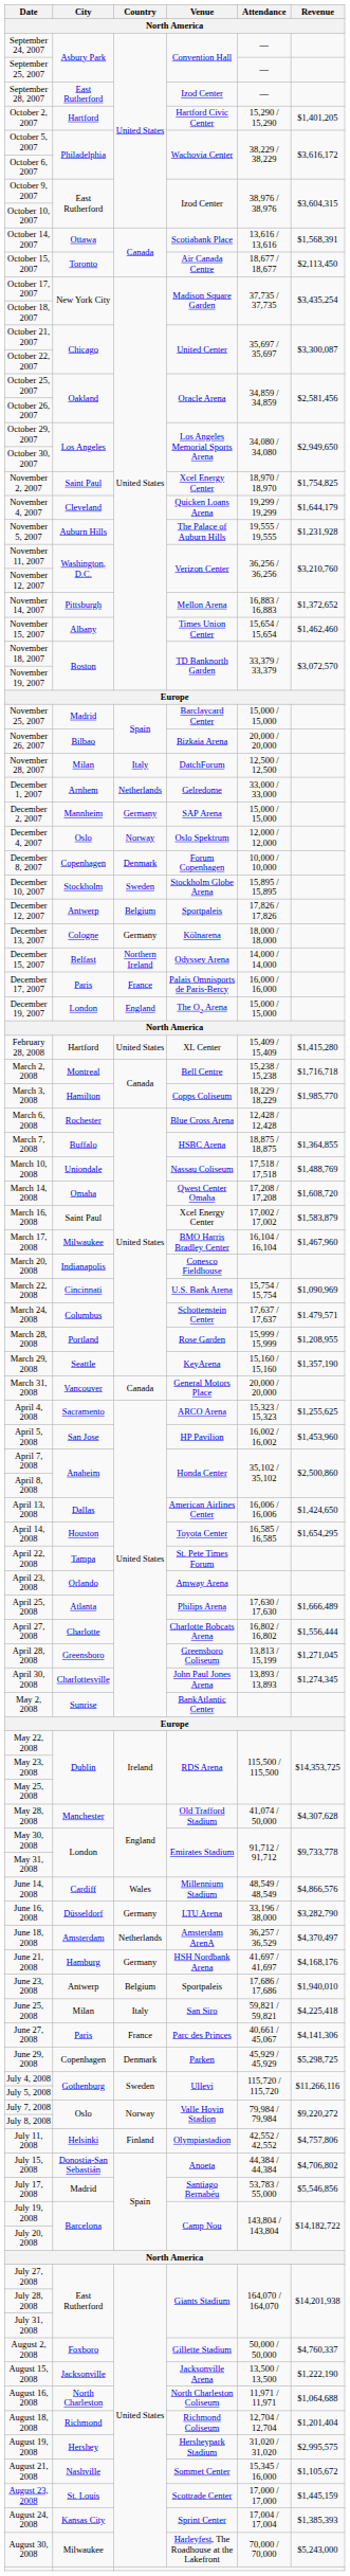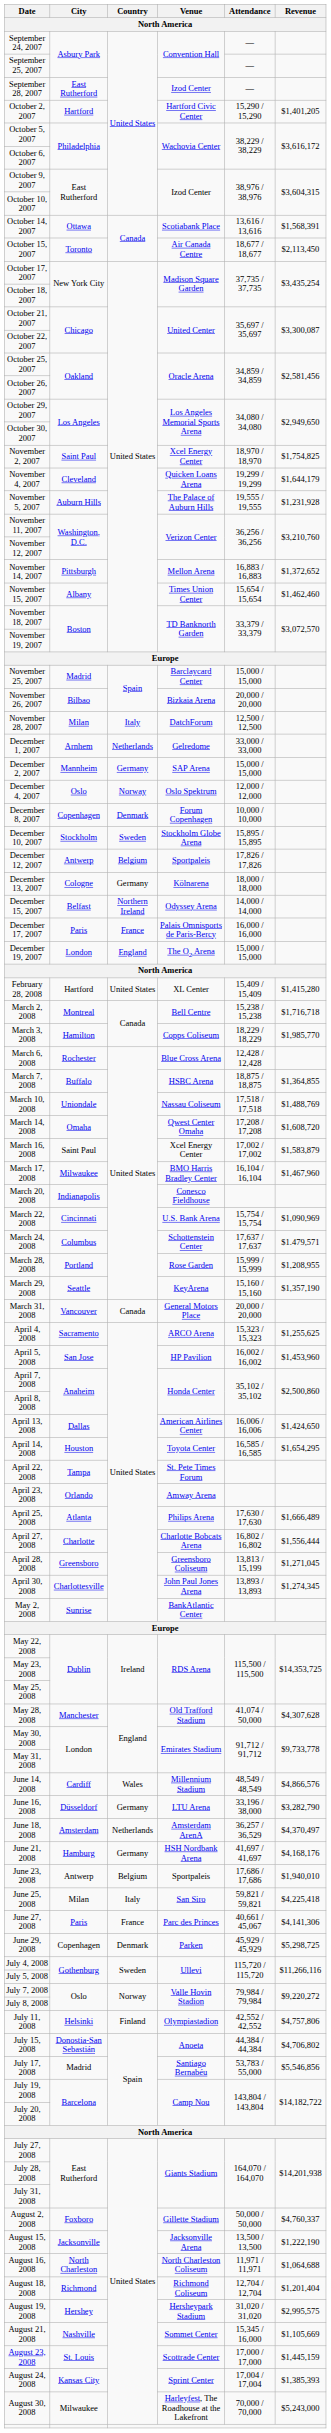August 21, 2008 | Revenue: $1,105,672 -> $1,105,669
